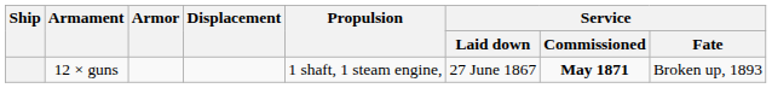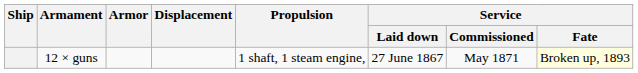12 × guns | Service / Commissioned: bold -> normal
12 × guns | Service / Fate: no background -> lightyellow background
